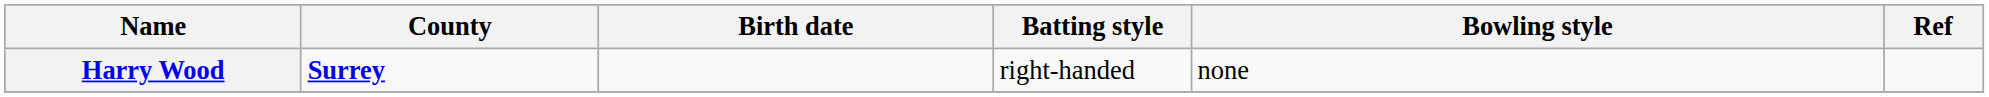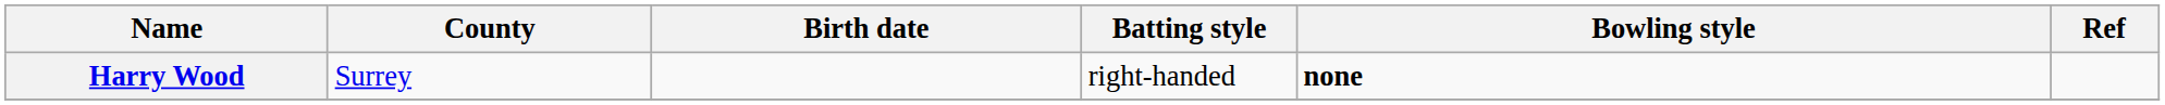Harry Wood | County: bold -> normal
Harry Wood | Bowling style: normal -> bold
